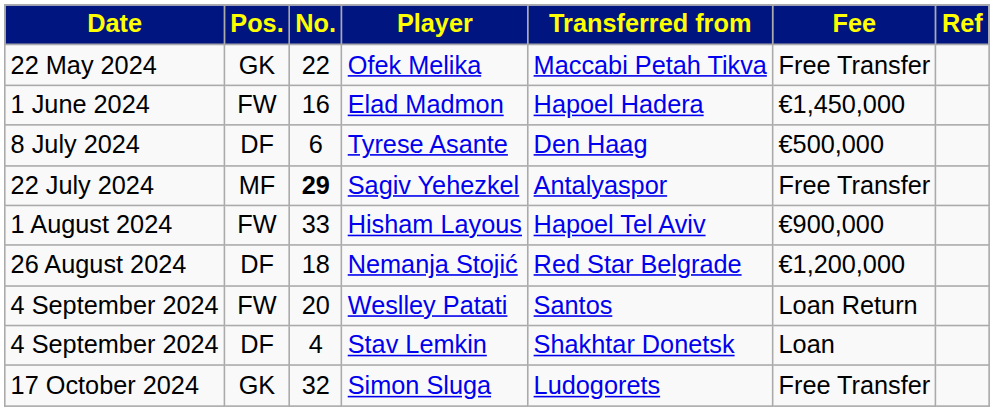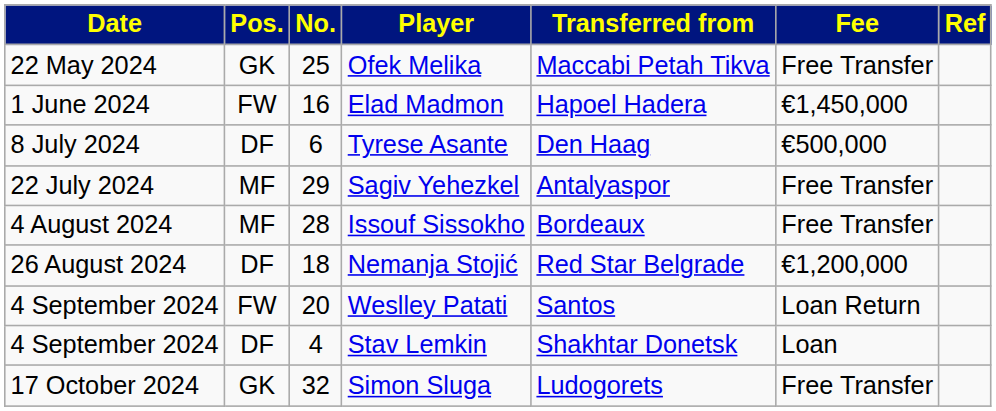Ofek Melika | No.: 22 -> 25
Sagiv Yehezkel | No.: bold -> normal
- row: 1 August 2024 | FW | 33 | Hisham Layous | Hapoel Tel Aviv | €900,000
+ row: 4 August 2024 | MF | 28 | Issouf Sissokho | Bordeaux | Free Transfer
